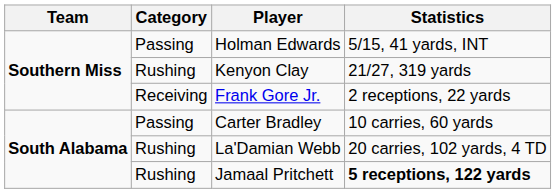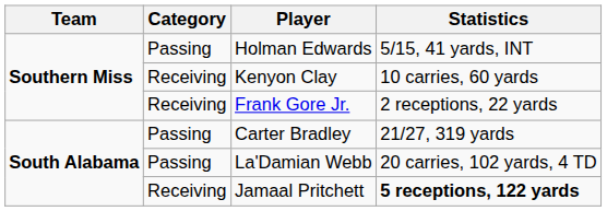Kenyon Clay | Category: Rushing -> Receiving
Kenyon Clay | Statistics: 21/27, 319 yards -> 10 carries, 60 yards
Carter Bradley | Statistics: 10 carries, 60 yards -> 21/27, 319 yards
La'Damian Webb | Category: Rushing -> Passing
Jamaal Pritchett | Category: Rushing -> Receiving
